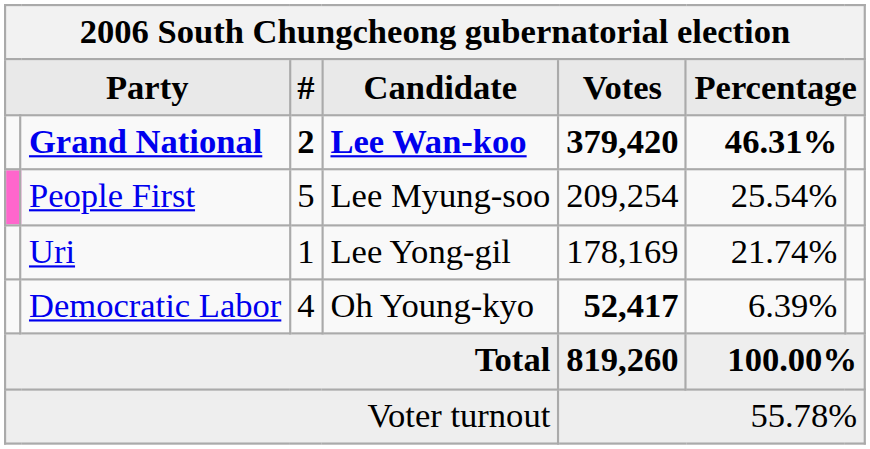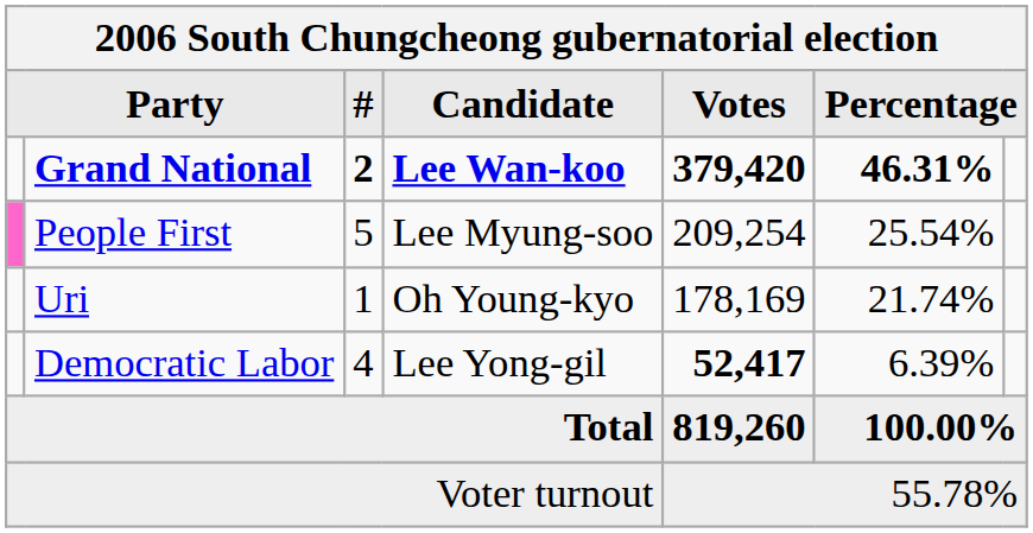Uri | Candidate: Lee Yong-gil -> Oh Young-kyo
Democratic Labor | Candidate: Oh Young-kyo -> Lee Yong-gil
